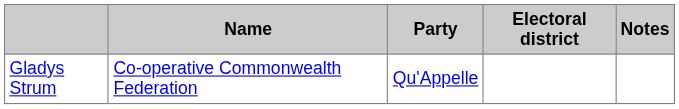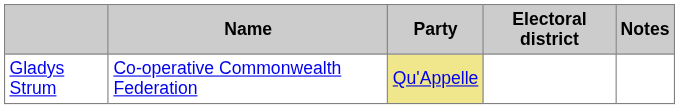Gladys Strum | Party: no background -> khaki background
